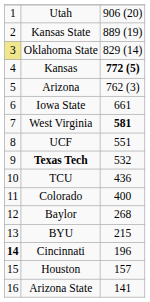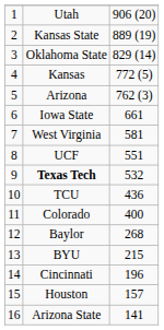Oklahoma State | column 1: khaki background -> no background
Kansas | column 3: bold -> normal
West Virginia | column 3: bold -> normal
Cincinnati | column 1: bold -> normal
